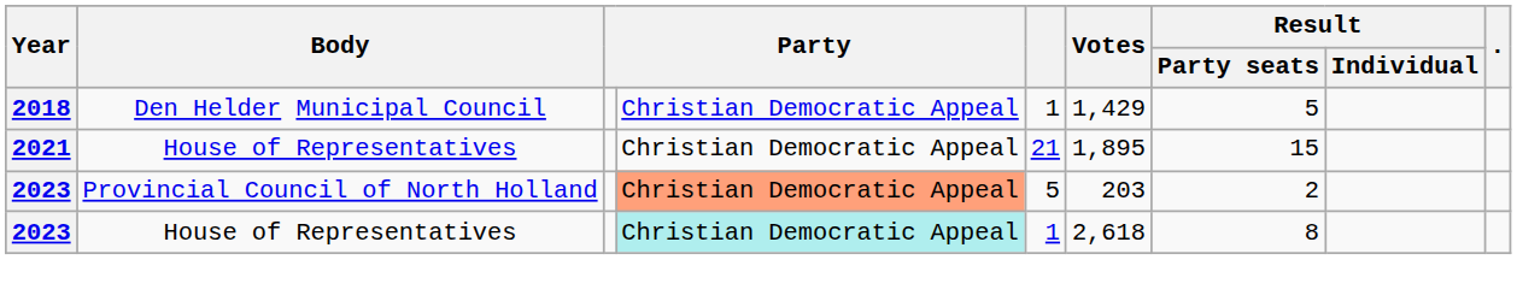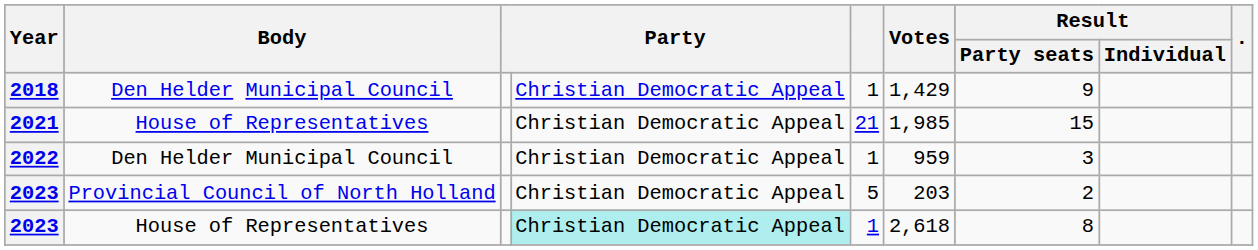2018 | Result / Party seats: 5 -> 9
2021 | Votes: 1,895 -> 1,985
+ row: 2022 | Den Helder Municipal Council | Christian Democratic Appeal | 1 | 959 | 3
2023 / Provincial Council of North Holland | column 4: lightsalmon background -> no background
